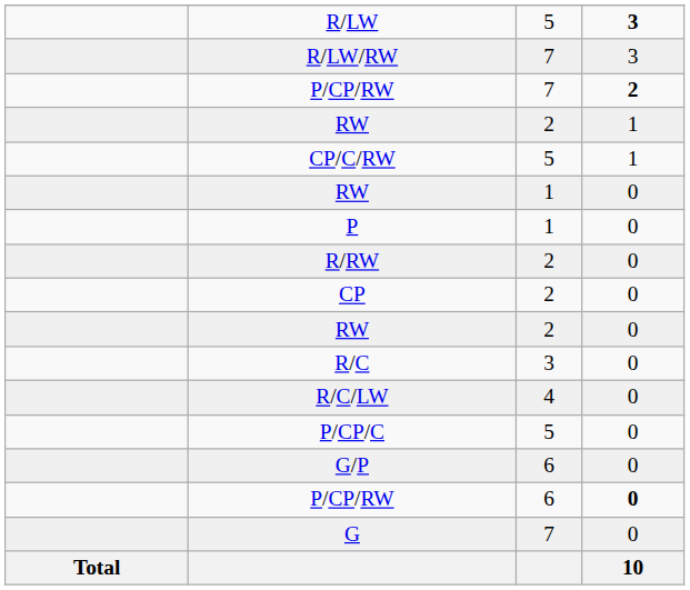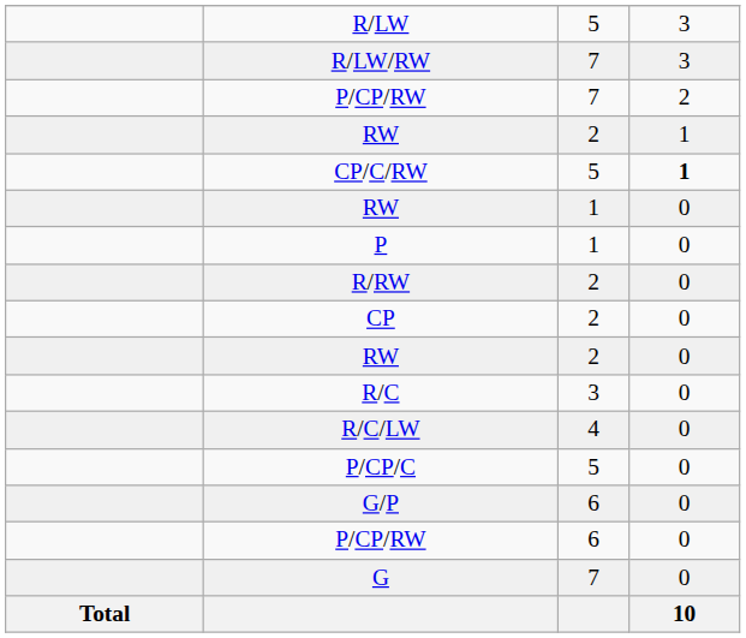R/LW | column 4: bold -> normal
P/CP/RW / 7 | column 4: bold -> normal
CP/C/RW | column 4: normal -> bold
P/CP/RW / 6 | column 4: bold -> normal
